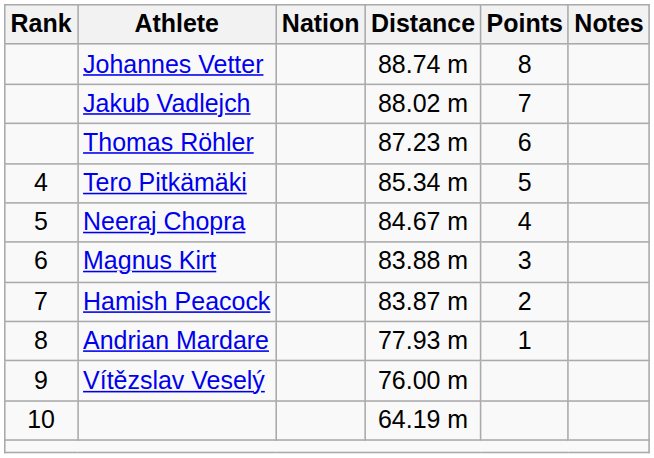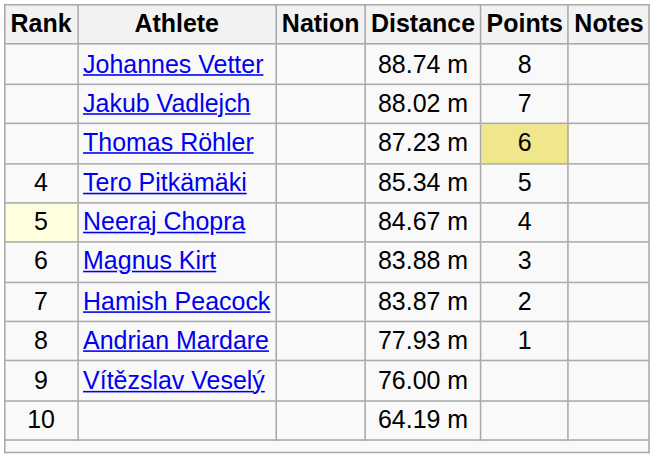Thomas Röhler | Points: no background -> khaki background
Neeraj Chopra | Rank: no background -> lightyellow background
